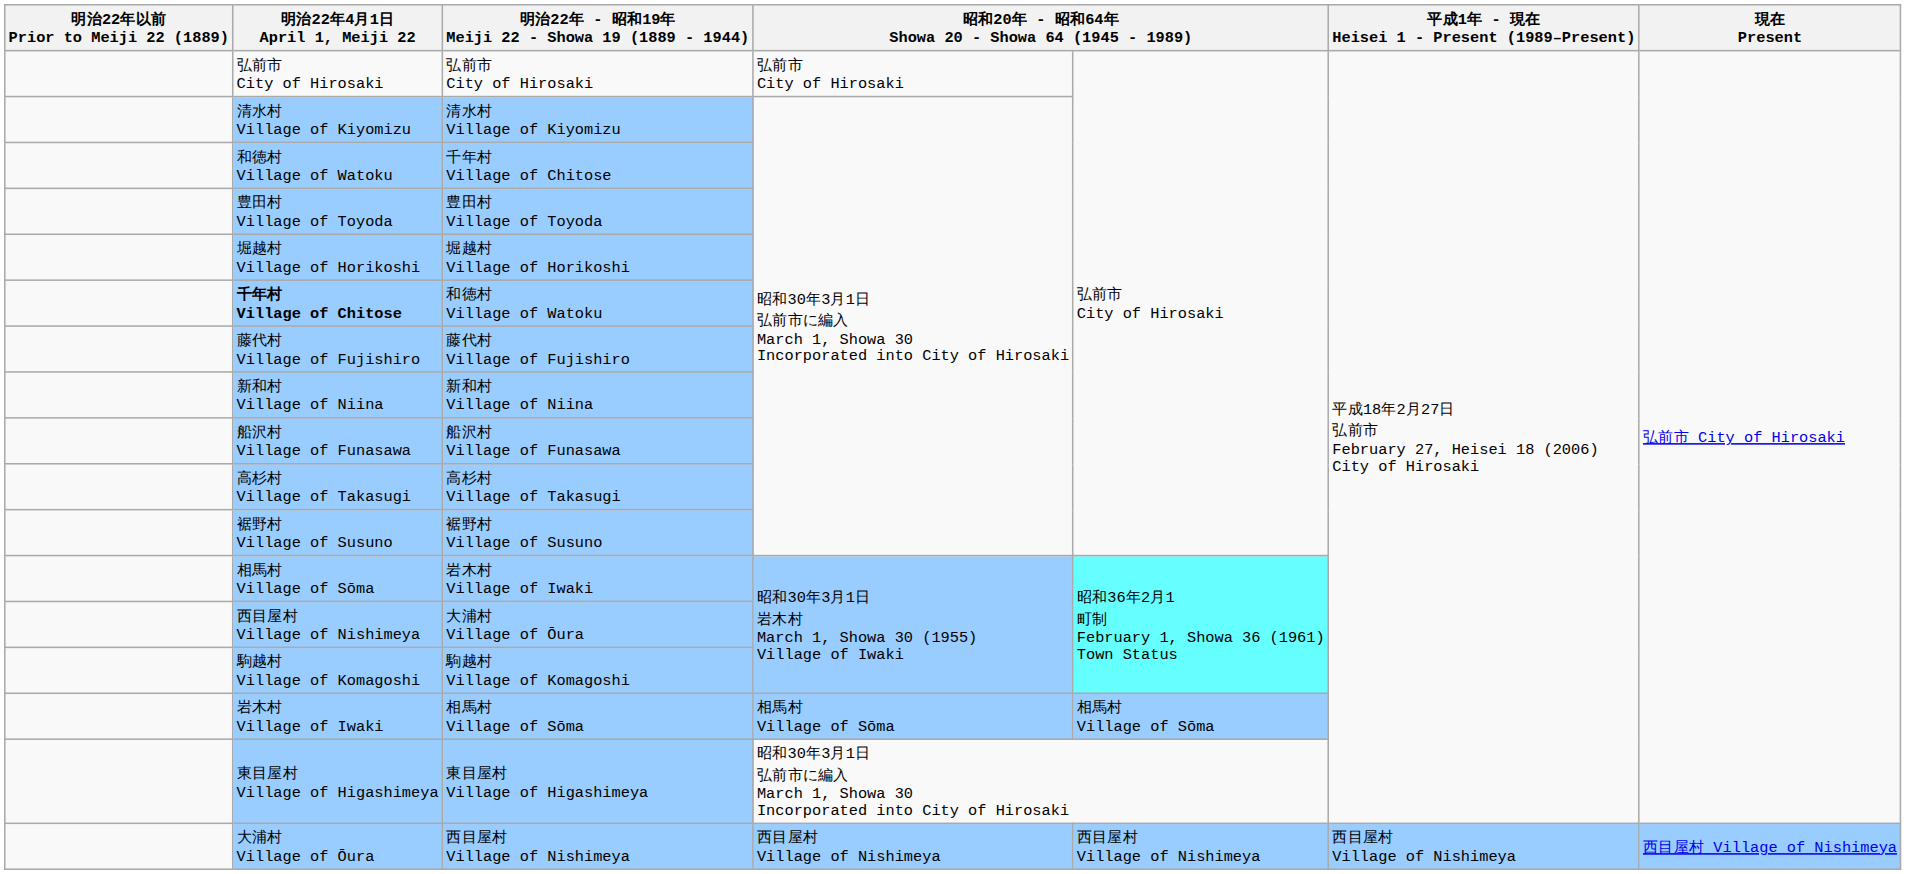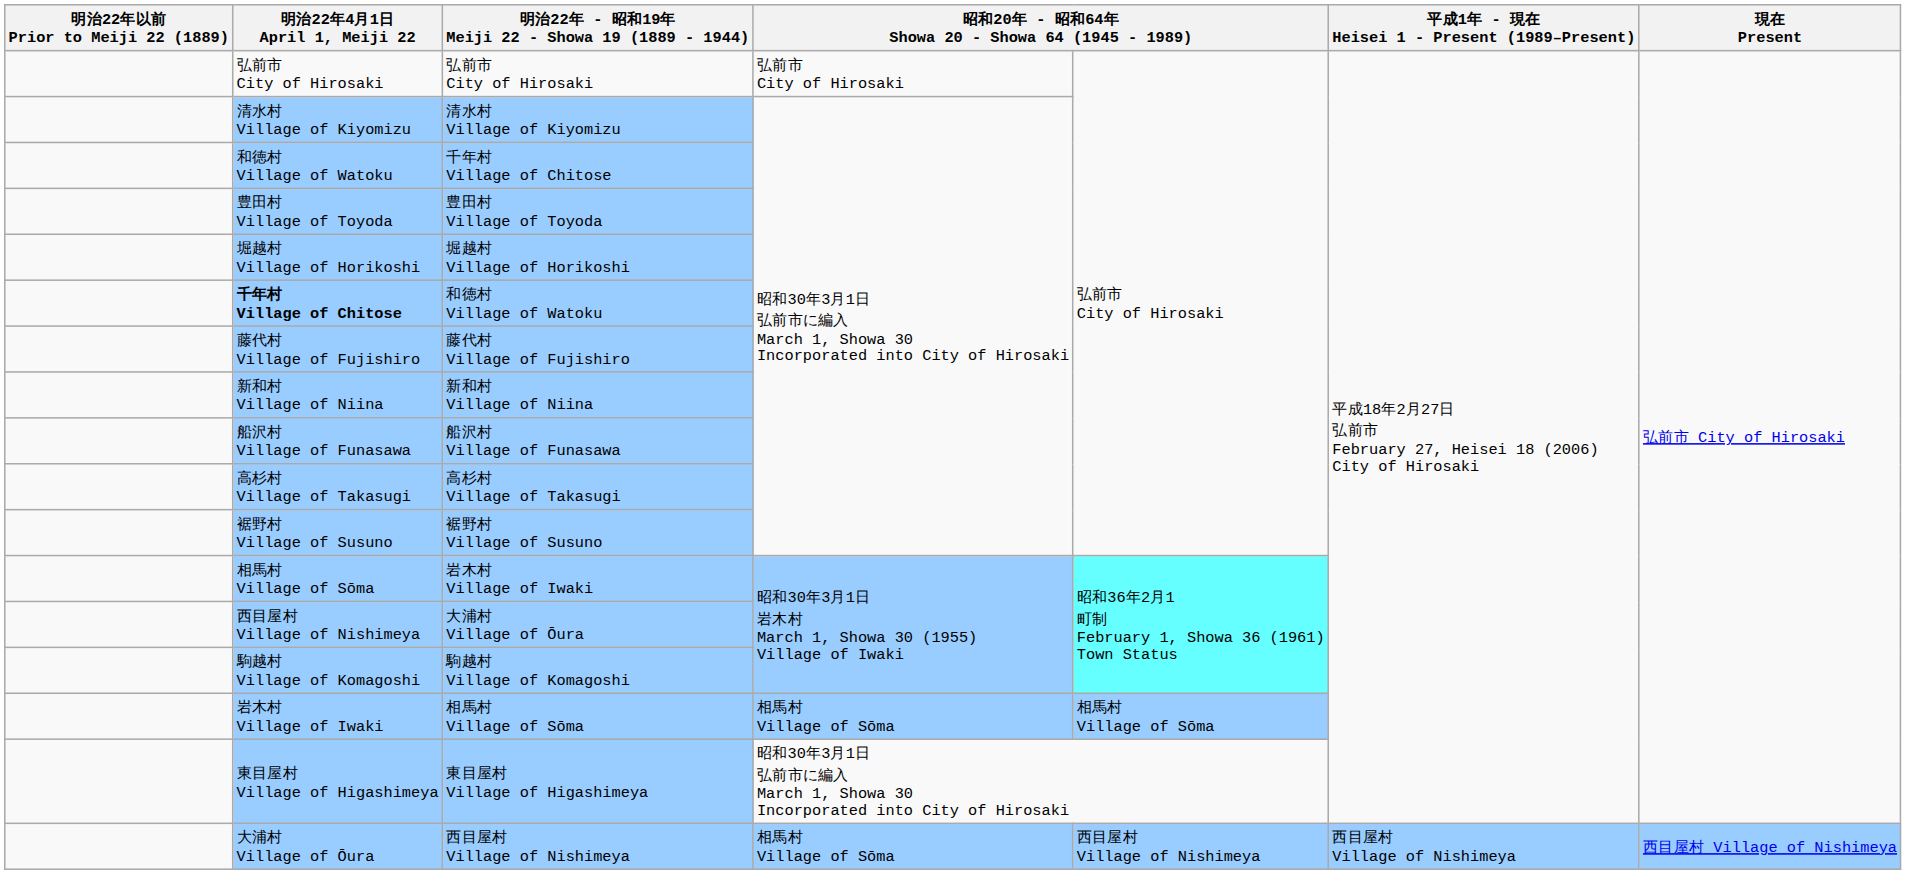row 18 | column 4: 西目屋村 Village of Nishimeya -> 相馬村 Village of Sōma
